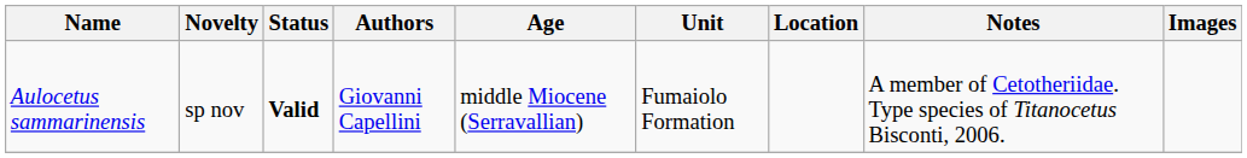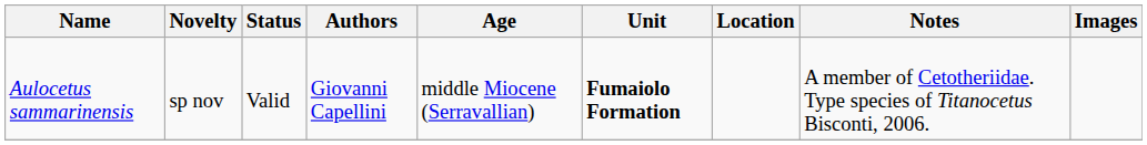Aulocetus sammarinensis | Status: bold -> normal
Aulocetus sammarinensis | Unit: normal -> bold
